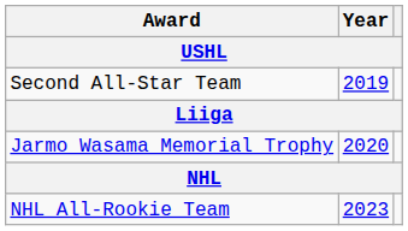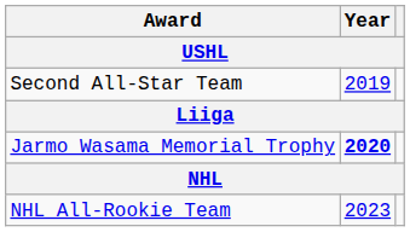Jarmo Wasama Memorial Trophy | Year: normal -> bold
